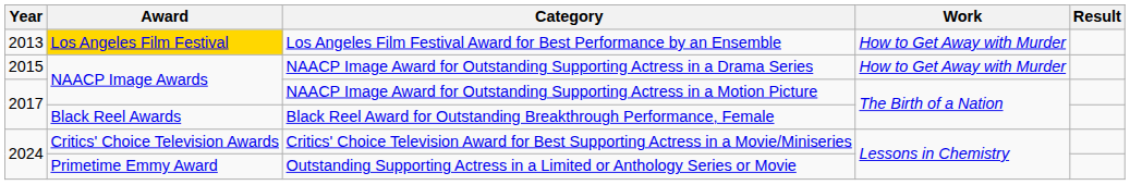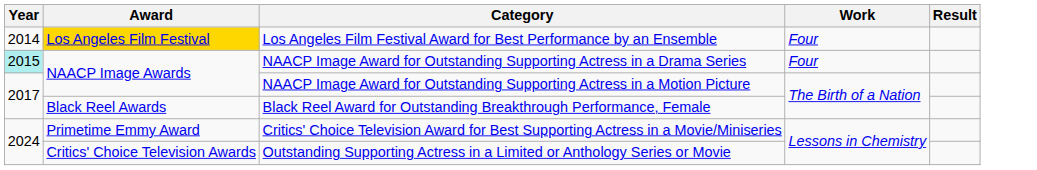row 2 | Year: 2013 -> 2014
row 2 | Work: How to Get Away with Murder -> Four
row 3 | Year: no background -> paleturquoise background
row 3 | Work: How to Get Away with Murder -> Four
row 6 | Award: Critics' Choice Television Awards -> Primetime Emmy Award
row 7 | Award: Primetime Emmy Award -> Critics' Choice Television Awards
